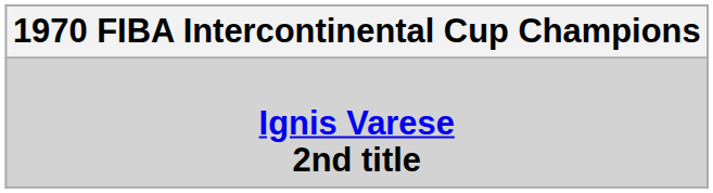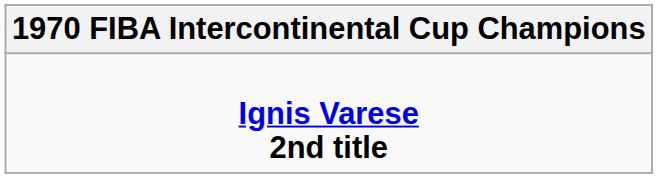row 2 | column 1: lightgrey background -> no background
